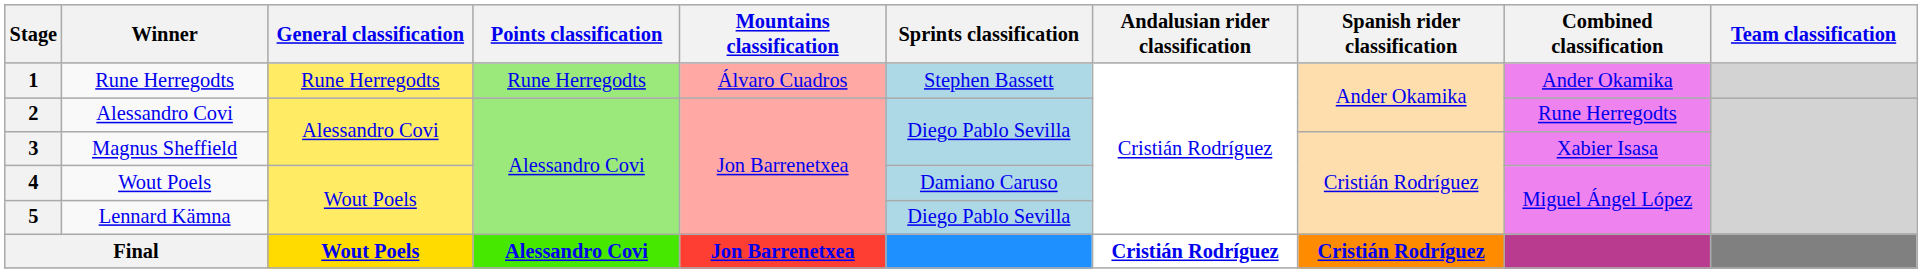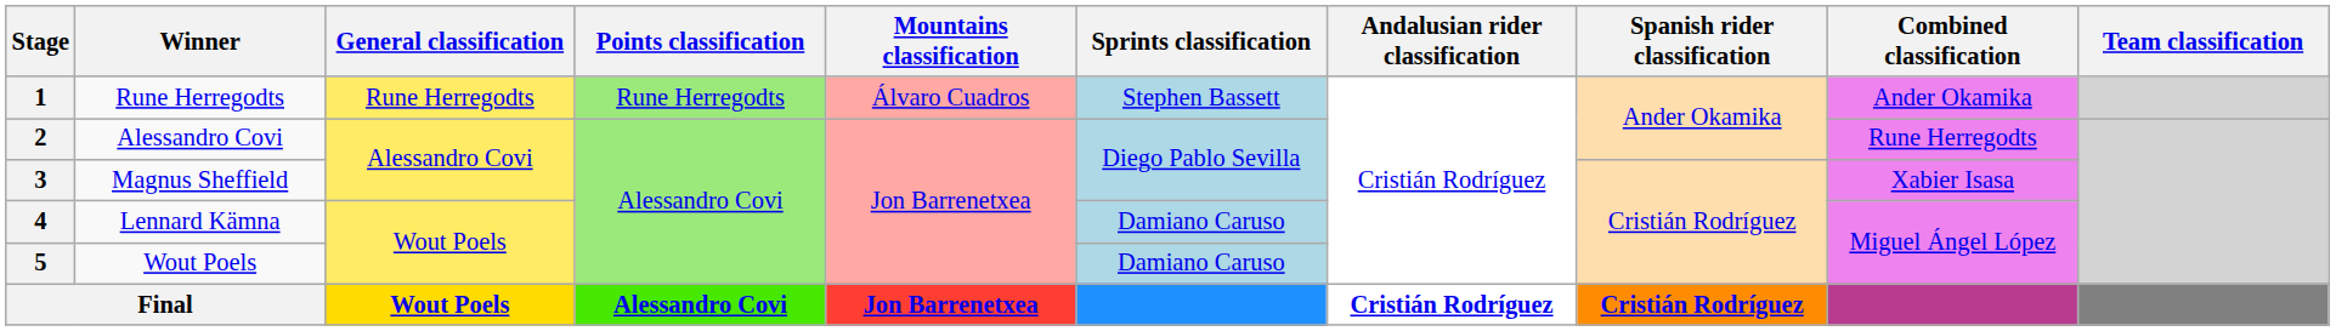4 | Winner: Wout Poels -> Lennard Kämna
5 | Winner: Lennard Kämna -> Wout Poels
5 | Sprints classification: Diego Pablo Sevilla -> Damiano Caruso
